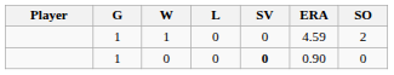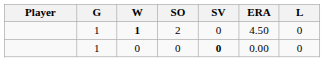columns swapped: L <-> SO
row 2 | W: normal -> bold
row 2 | ERA: 4.59 -> 4.50
row 3 | ERA: 0.90 -> 0.00
